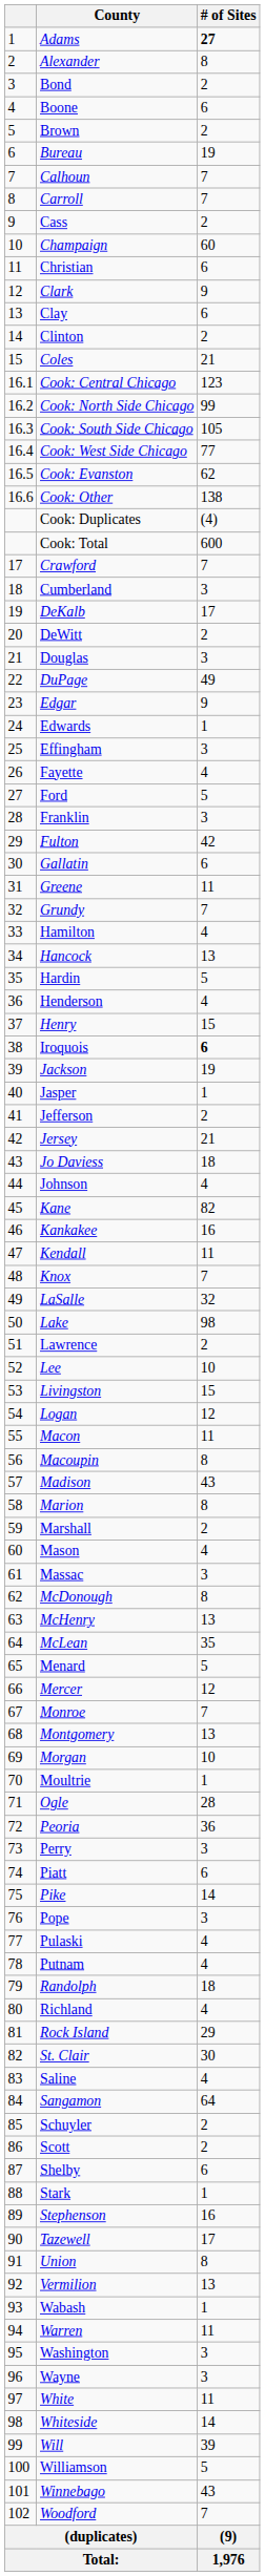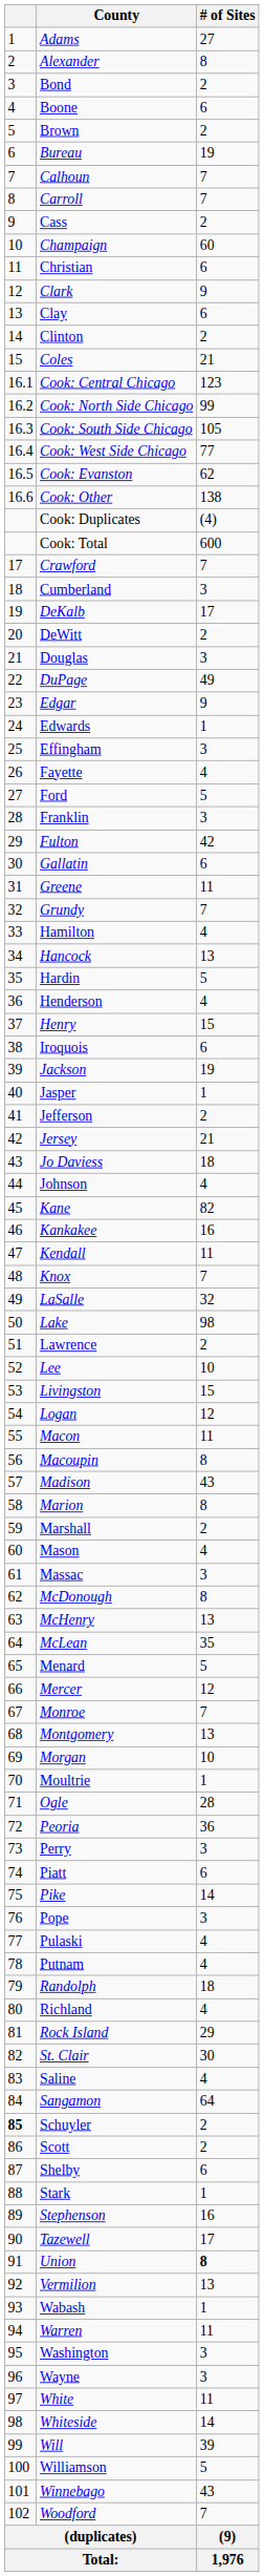Adams | # of Sites: bold -> normal
Iroquois | # of Sites: bold -> normal
Schuyler | column 1: normal -> bold
Union | # of Sites: normal -> bold
